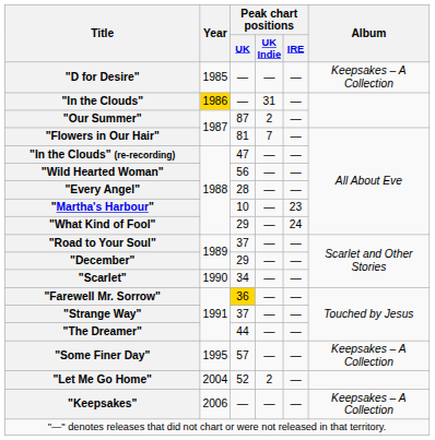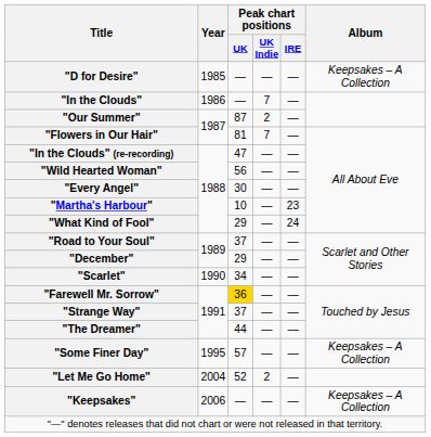"In the Clouds" | Year: gold background -> no background
"In the Clouds" | Peak chart positions / UK Indie: 31 -> 7
"Every Angel" | Peak chart positions / UK: 28 -> 30
